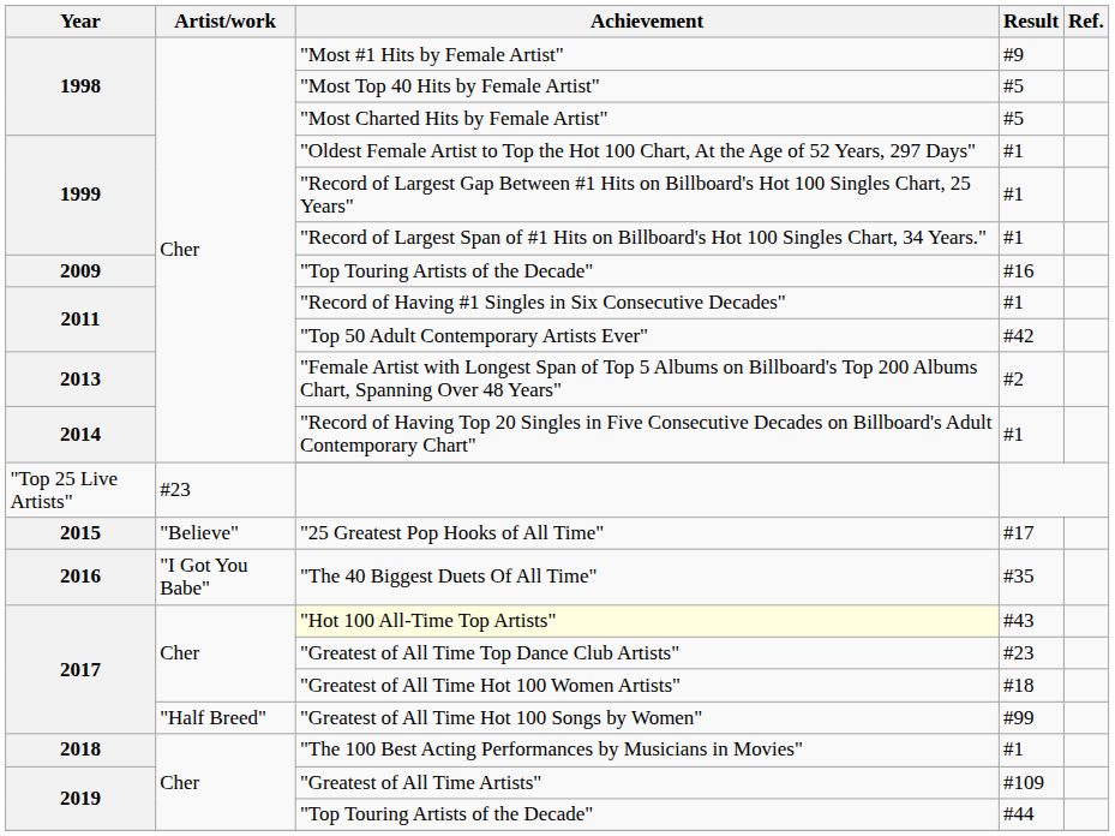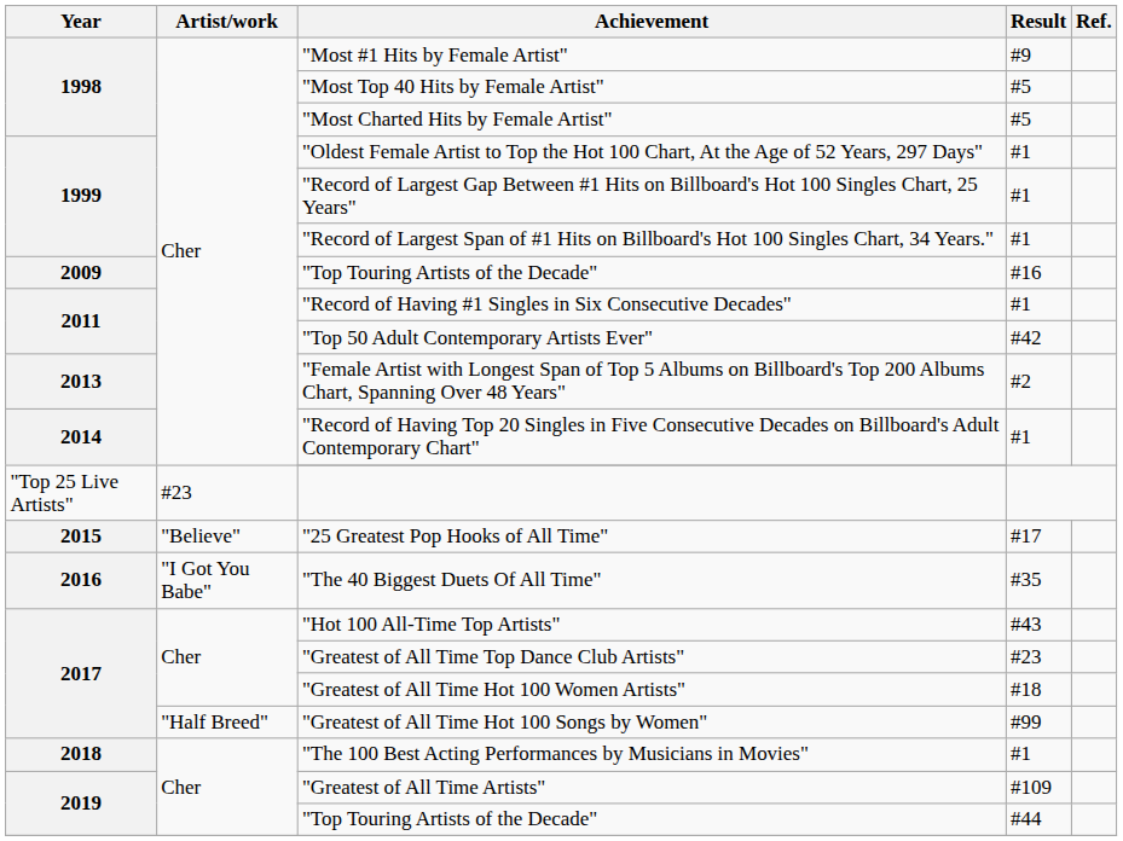"Hot 100 All-Time Top Artists" | Achievement: lightyellow background -> no background
